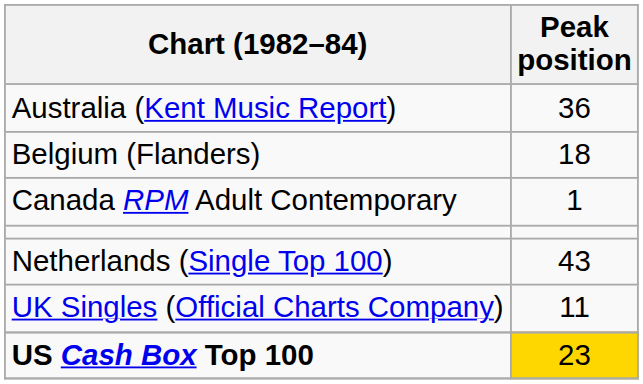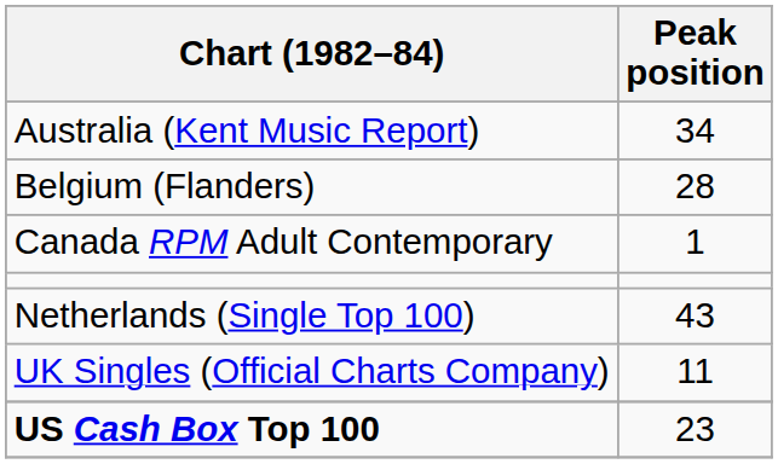row 2 | Peak position: 36 -> 34
row 3 | Peak position: 18 -> 28
row 8 | Peak position: gold background -> no background
